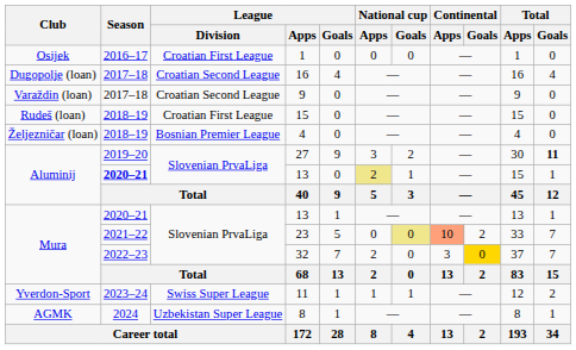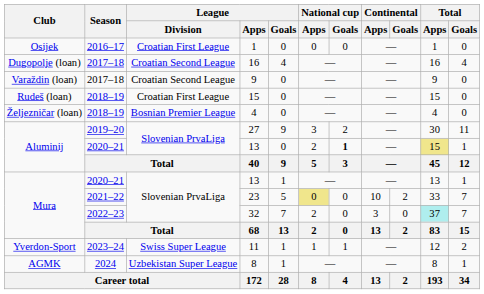27 | Total / Goals: bold -> normal
Aluminij / 13 | Season: bold -> normal
Aluminij / 13 | National cup / Apps: khaki background -> no background
Aluminij / 13 | National cup / Goals: normal -> bold
Aluminij / 13 | Total / Apps: no background -> khaki background
23 | National cup / Apps: no background -> khaki background
23 | National cup / Goals: khaki background -> no background
23 | Continental / Apps: lightsalmon background -> no background
32 | Continental / Goals: gold background -> no background
32 | Total / Apps: no background -> paleturquoise background
